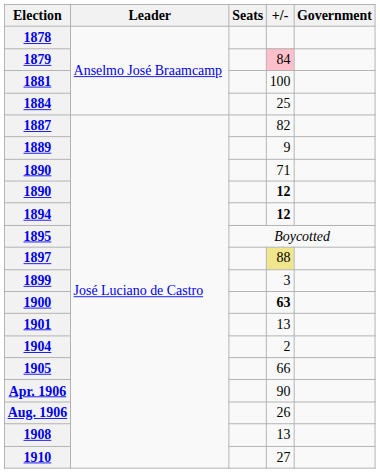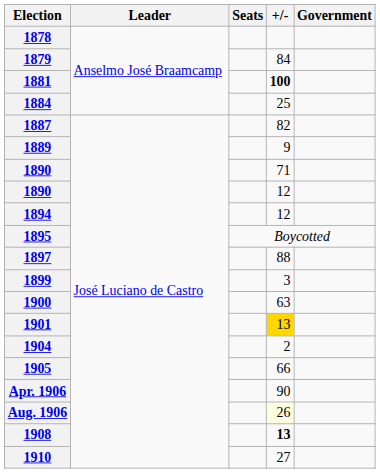1879 | +/-: pink background -> no background
1881 | +/-: normal -> bold
1890 / 12 | +/-: bold -> normal
1894 | +/-: bold -> normal
1897 | +/-: khaki background -> no background
1900 | +/-: bold -> normal
1901 | +/-: no background -> gold background
Aug. 1906 | +/-: no background -> lightyellow background
1908 | +/-: normal -> bold
